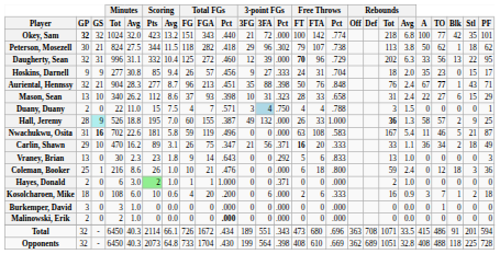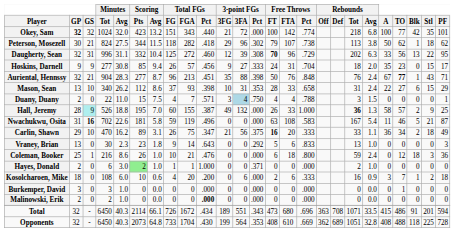Daugherty, Sean | 3-point FGs / Pct: .000 -> .308
Mason, Sean | 3-point FGs / Pct: .323 -> .353
Carlin, Shawn | 3-point FGs / Pct: .371 -> .375
Opponents | 3-point FGs / Pct: .398 -> .353
